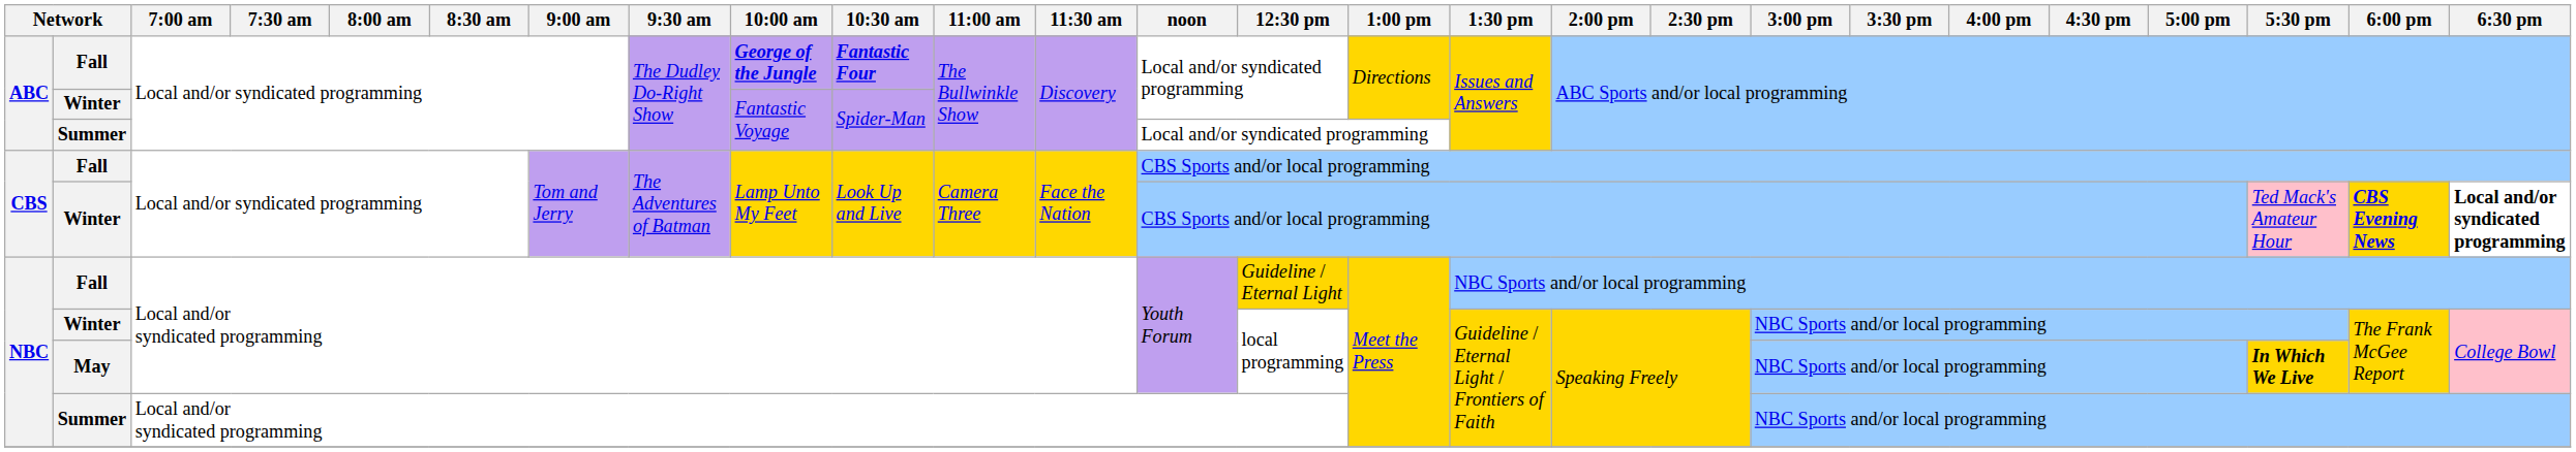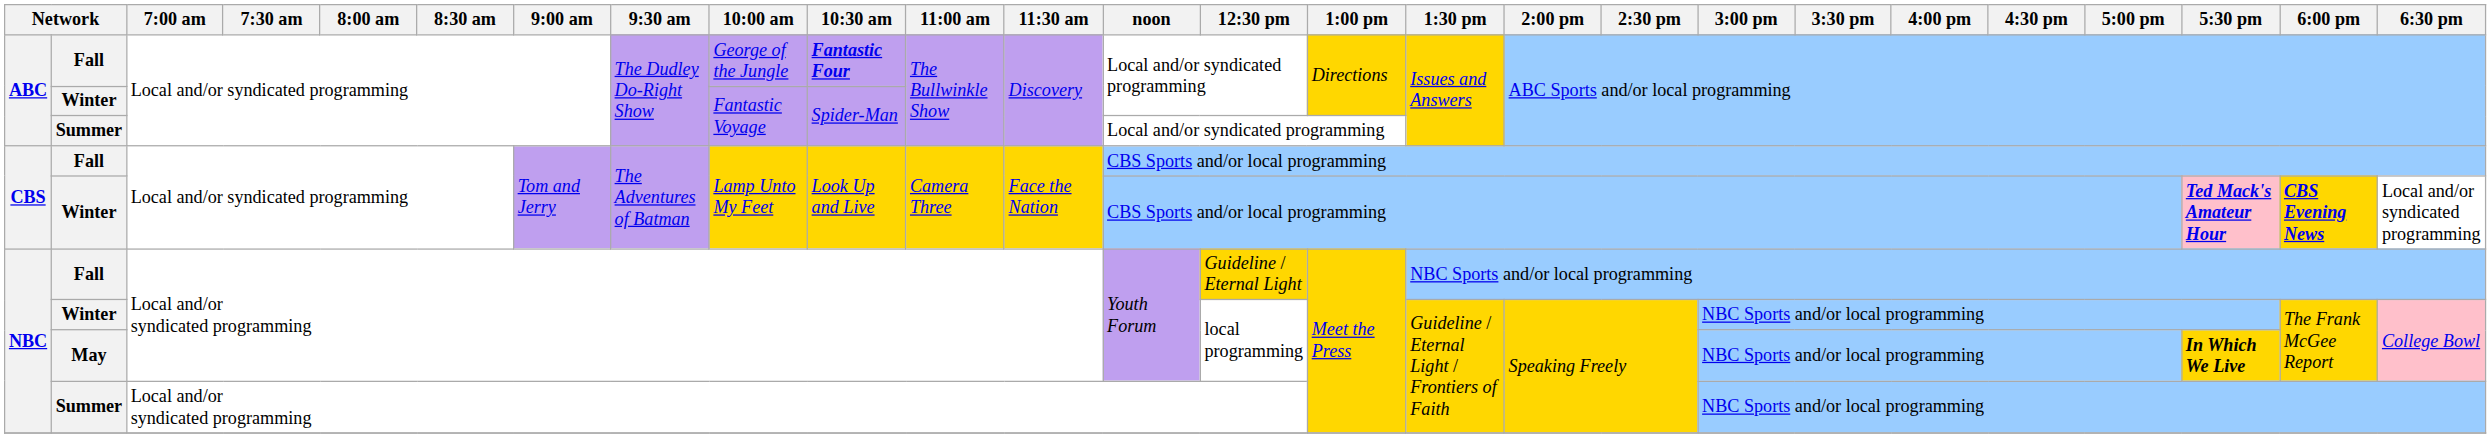ABC / Fall | 10:00 am: bold -> normal
CBS / Winter | 5:30 pm: normal -> bold
CBS / Winter | 6:30 pm: bold -> normal
